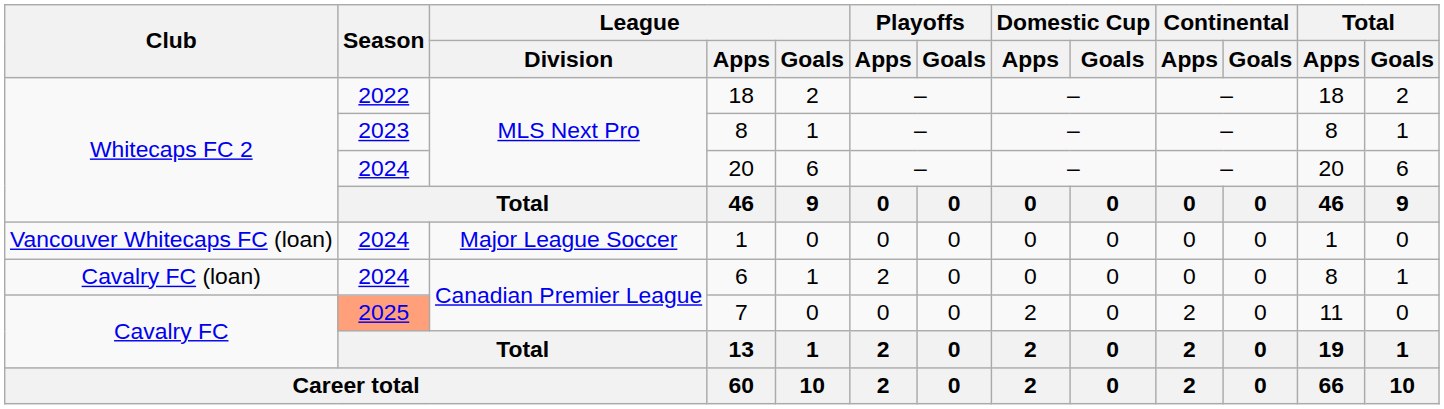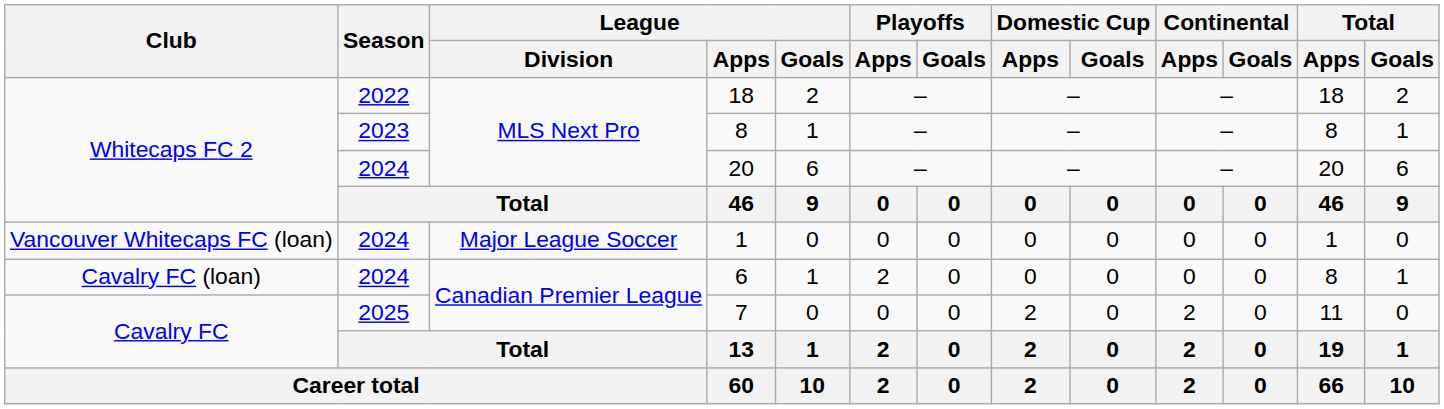7 | Season: lightsalmon background -> no background
